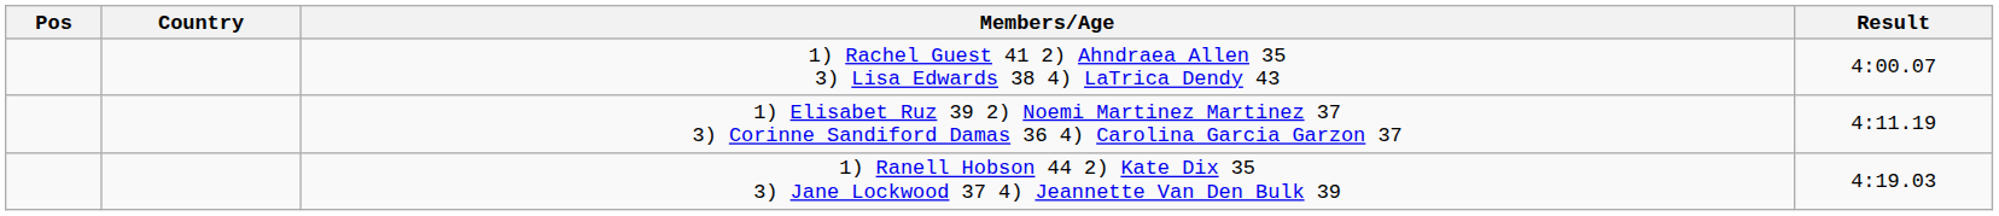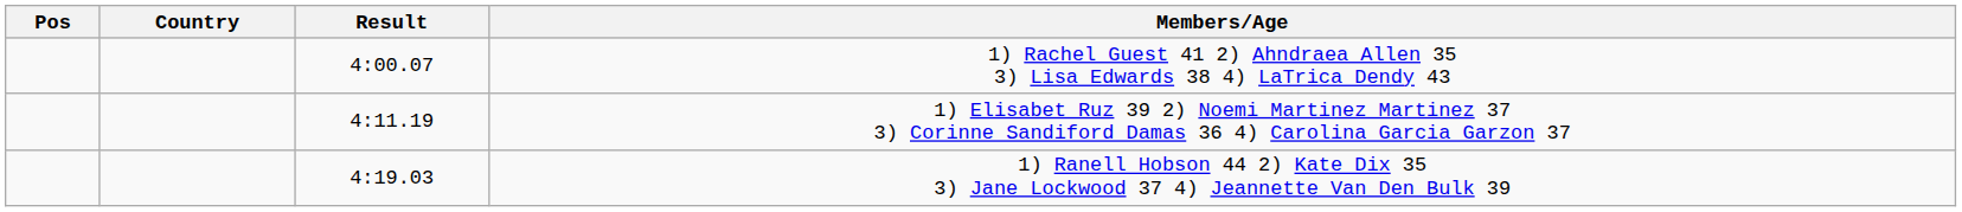columns swapped: Members/Age <-> Result
